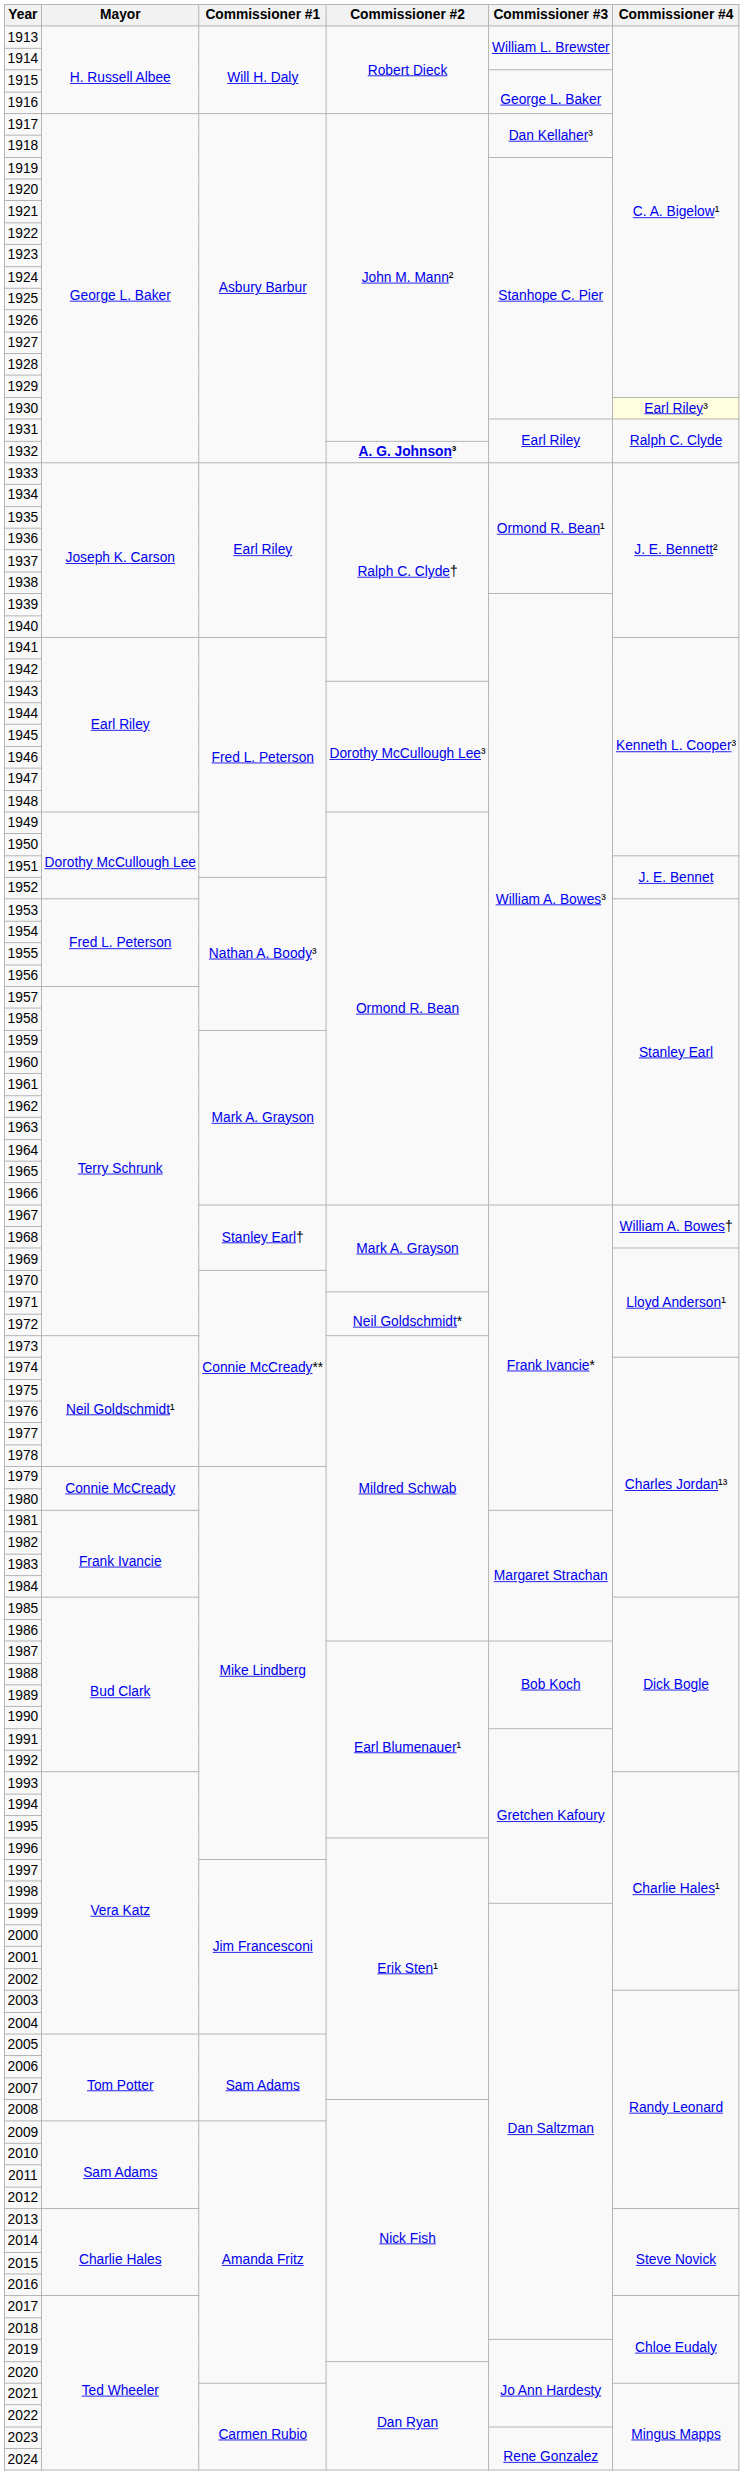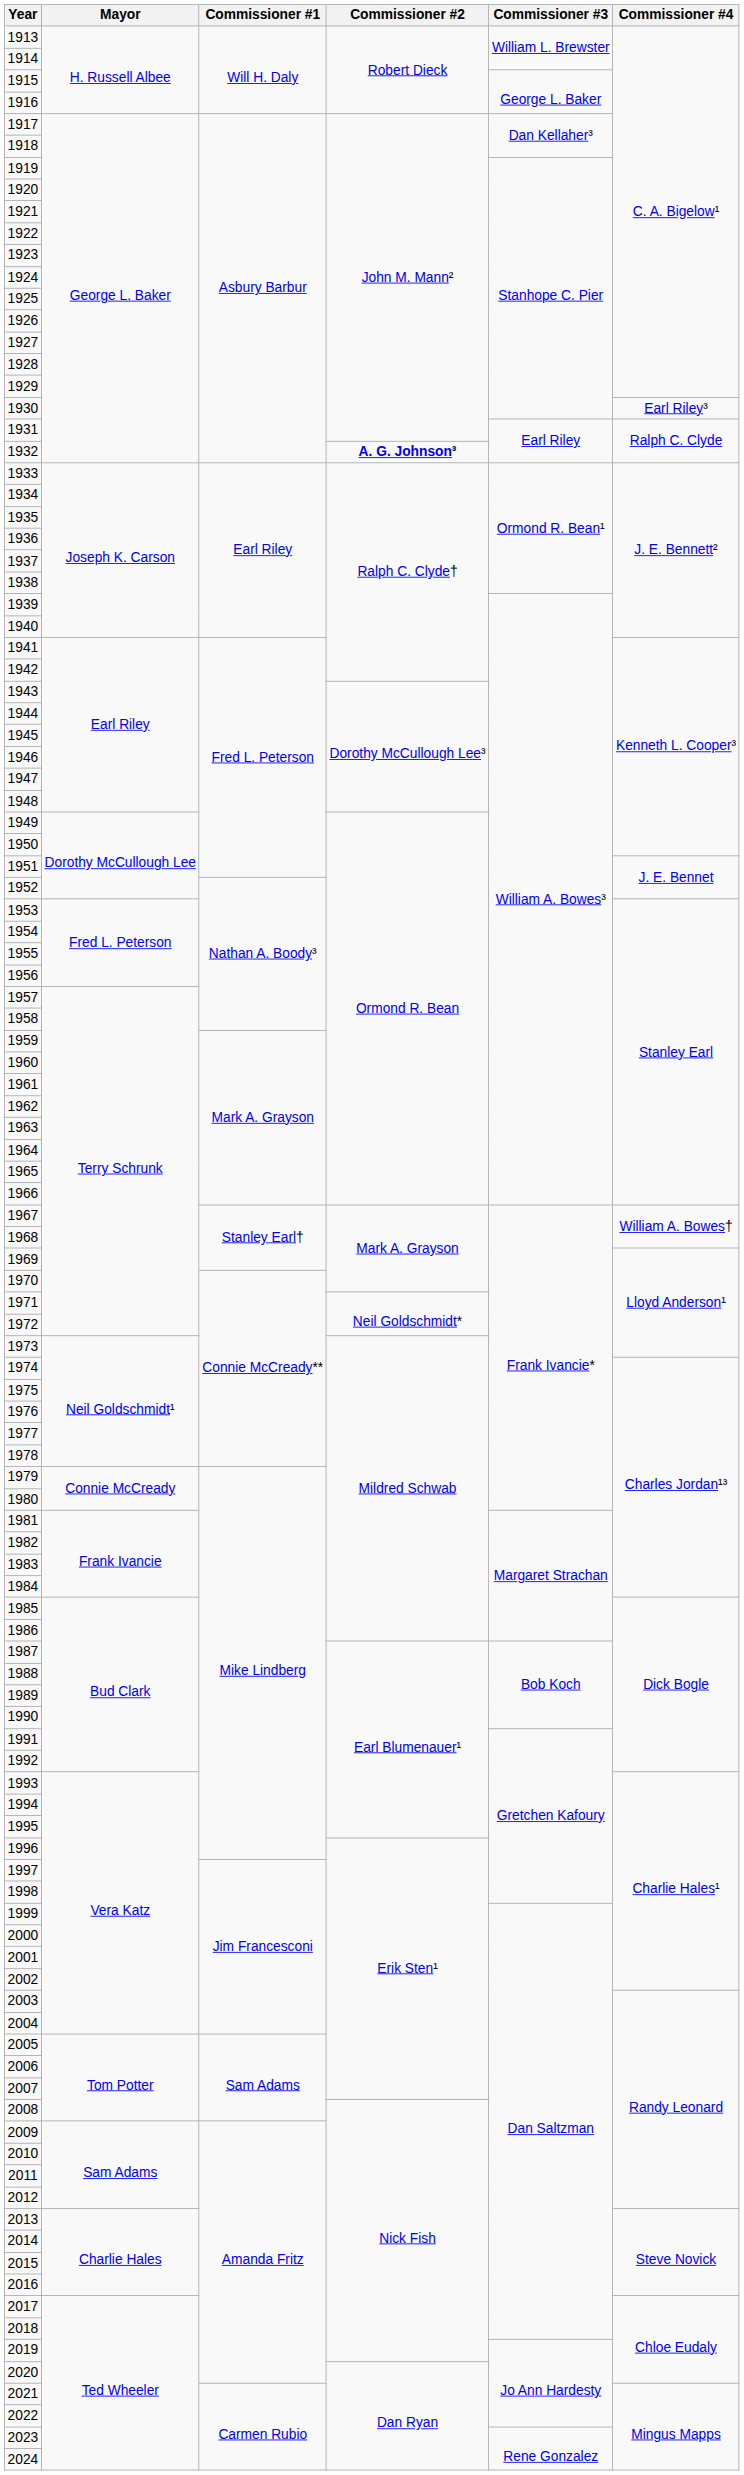1930 | Commissioner #4: lightyellow background -> no background
